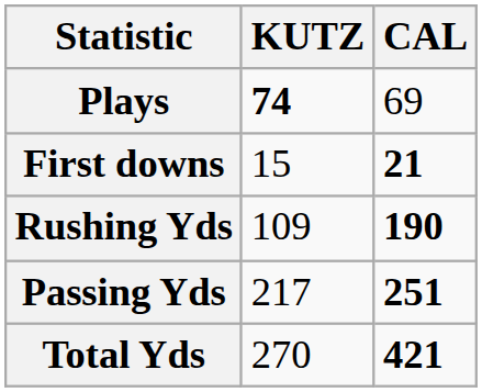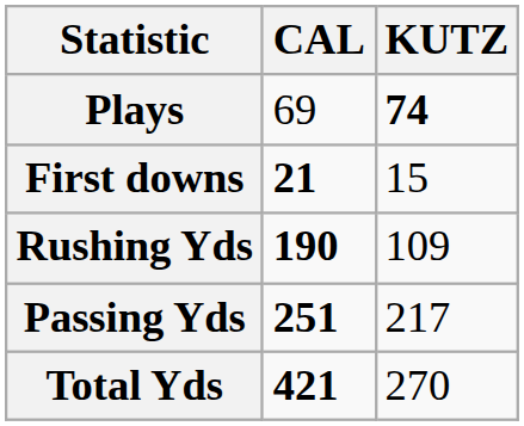columns swapped: KUTZ <-> CAL
